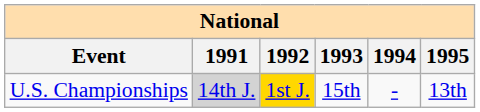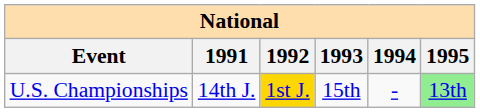U.S. Championships | 1991: lightgrey background -> no background
U.S. Championships | 1995: no background -> lightgreen background
